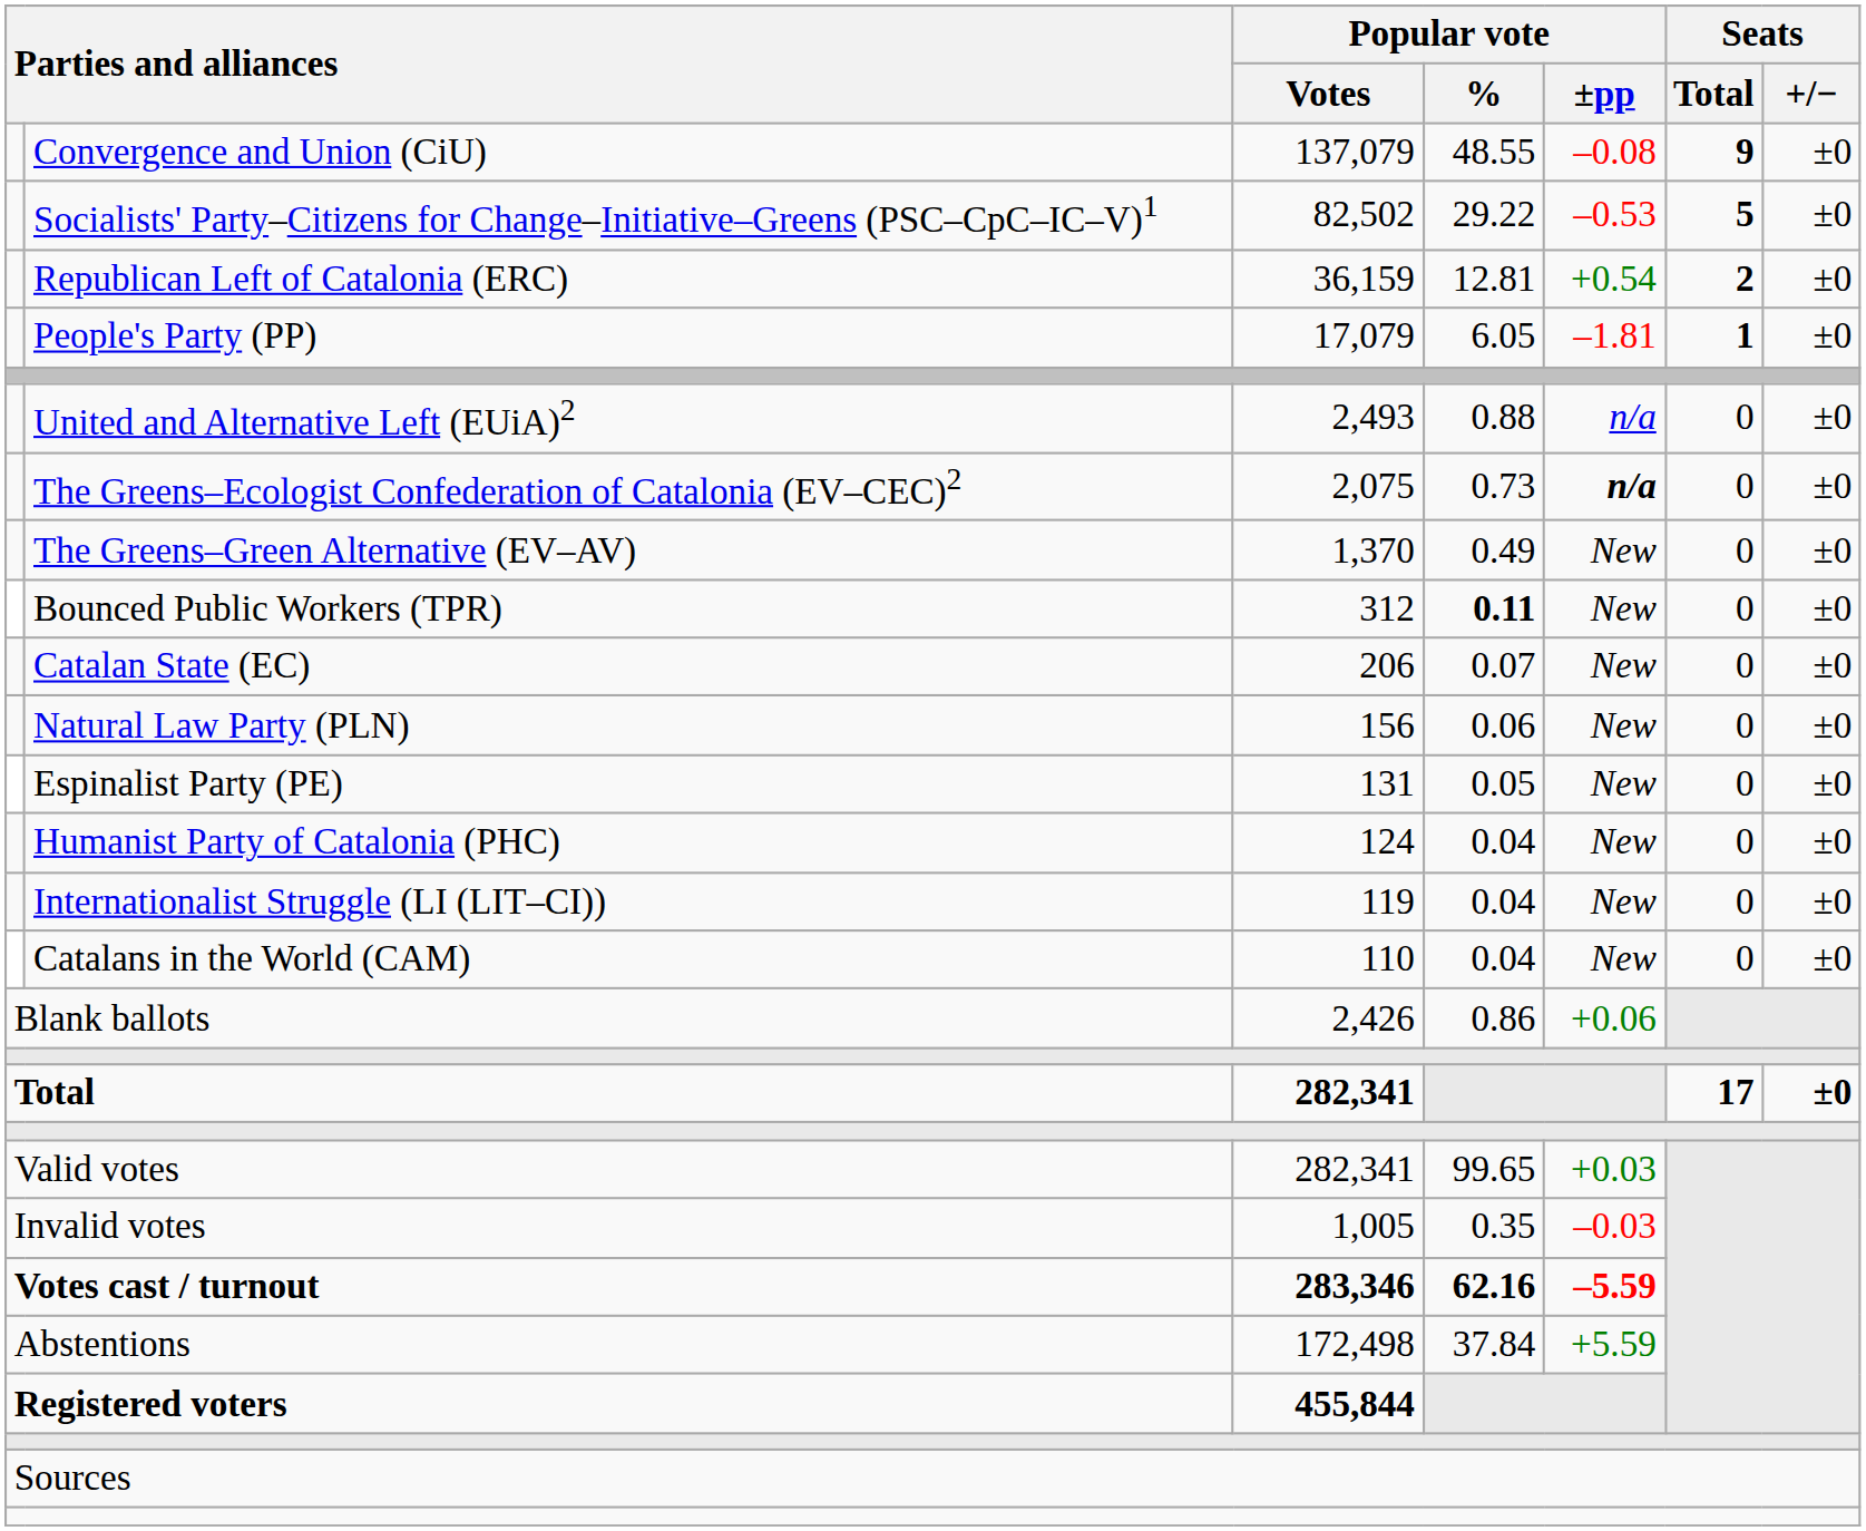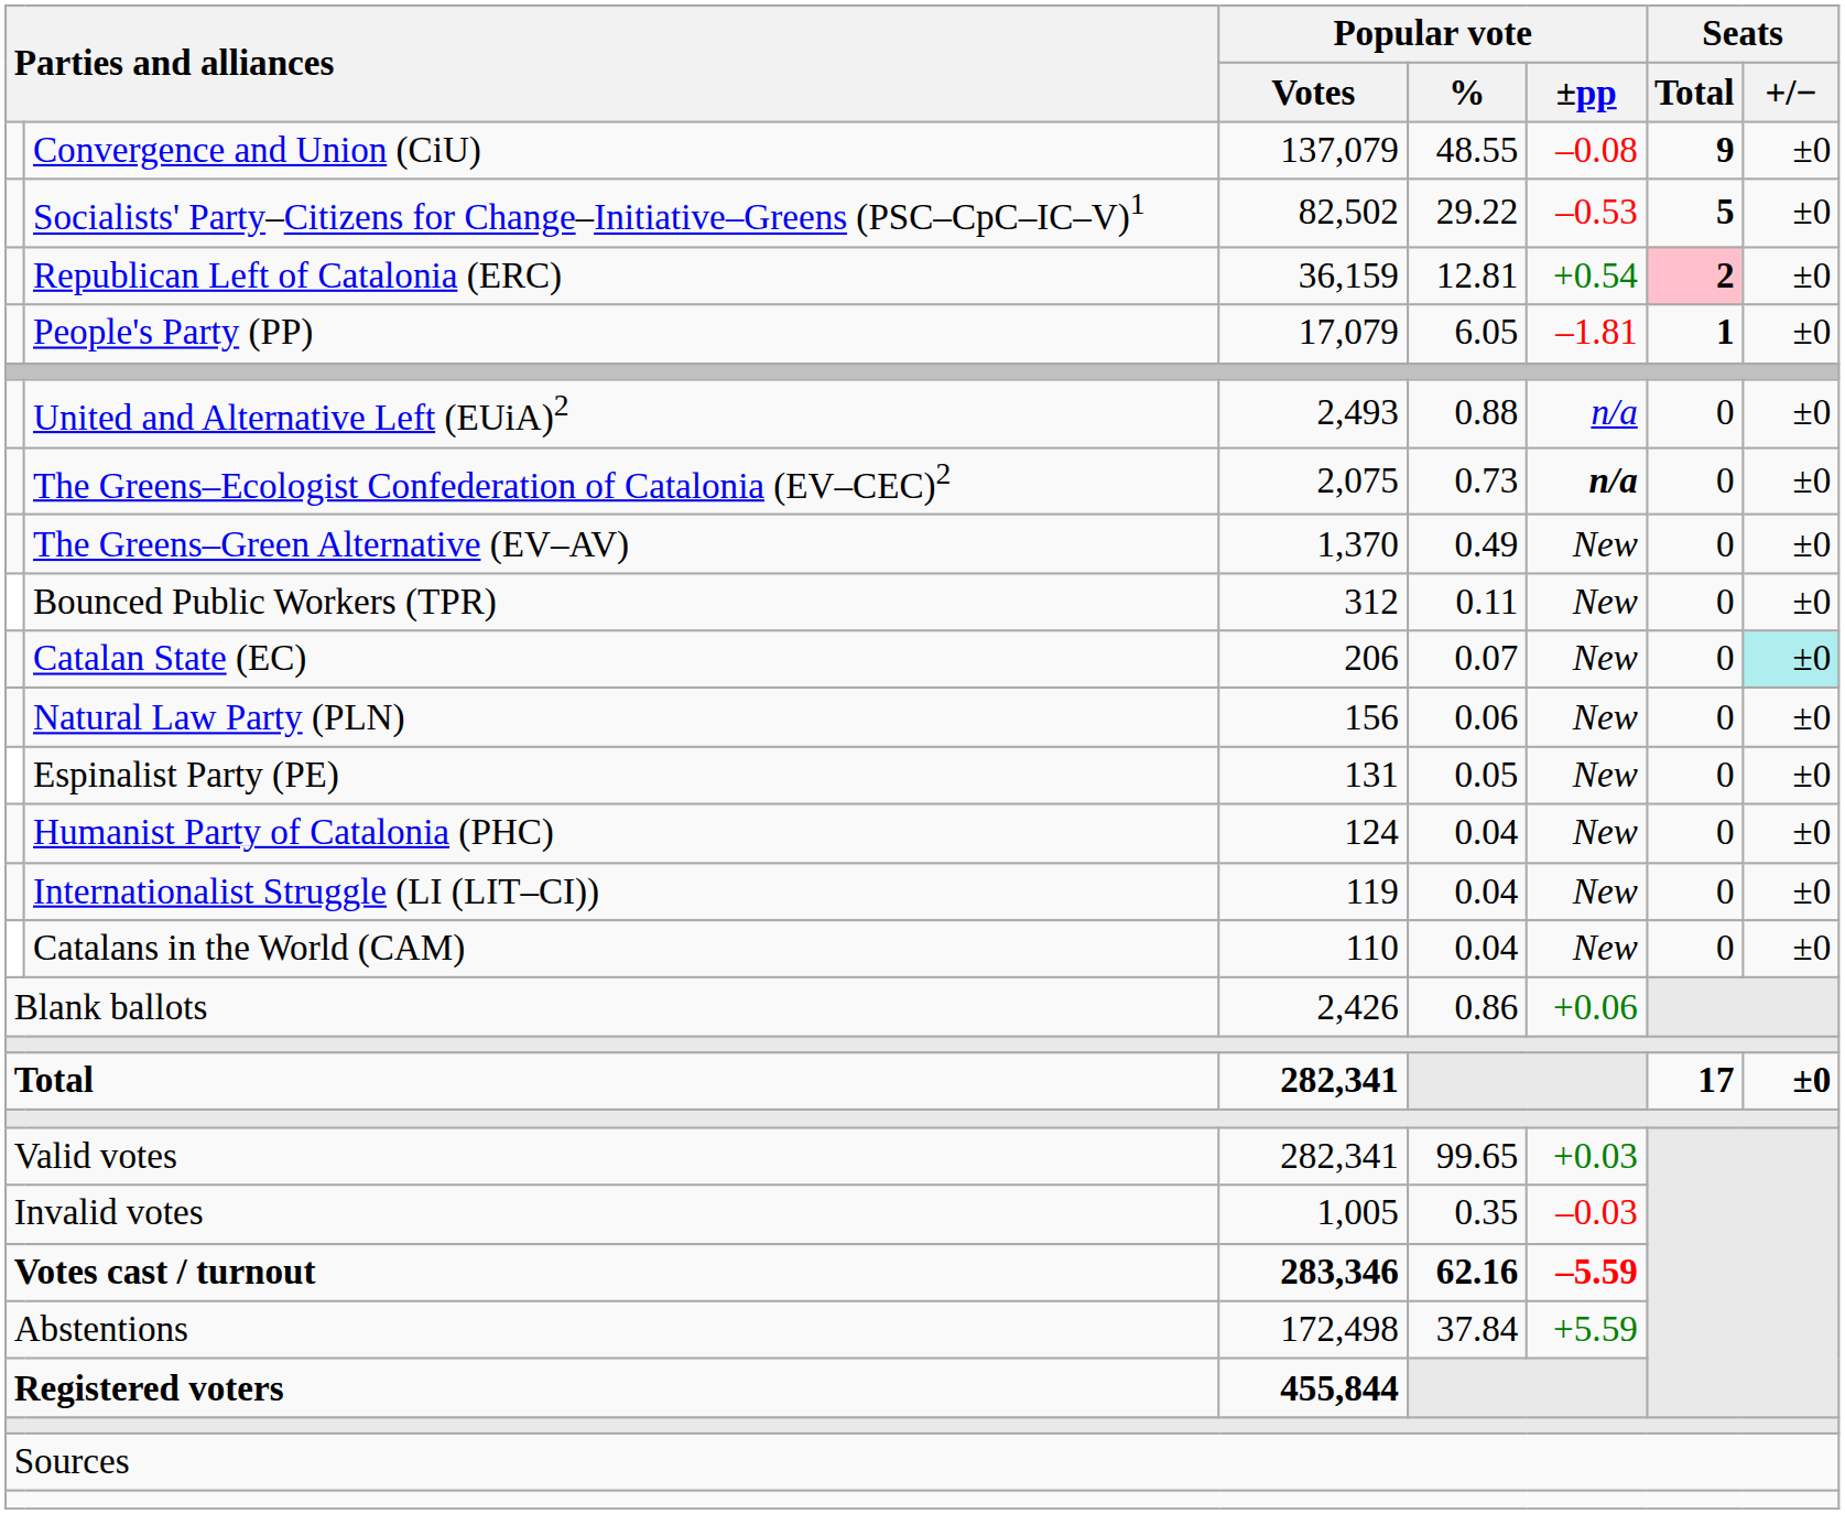Republican Left of Catalonia (ERC) | Seats / Total: no background -> pink background
Bounced Public Workers (TPR) | Popular vote / %: bold -> normal
Catalan State (EC) | Seats / +/−: no background -> paleturquoise background
